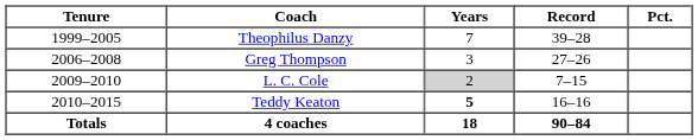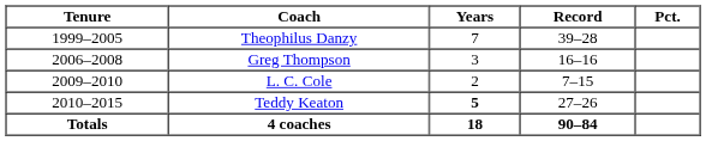Greg Thompson | Record: 27–26 -> 16–16
L. C. Cole | Years: lightgrey background -> no background
Teddy Keaton | Record: 16–16 -> 27–26
